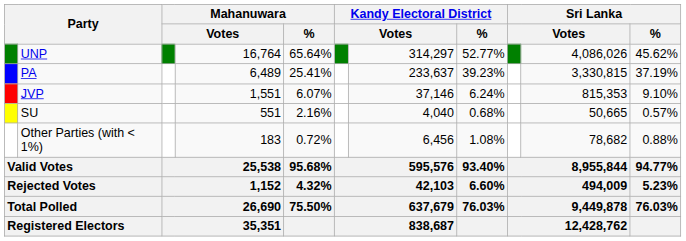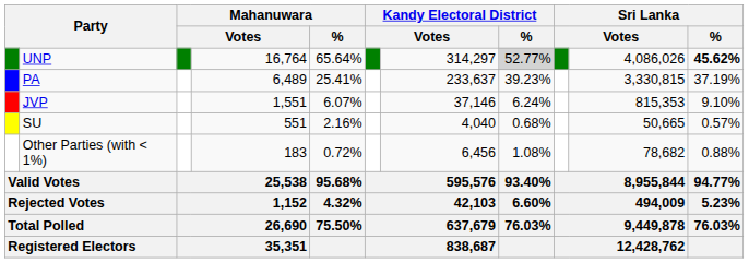UNP | Kandy Electoral District / %: no background -> lightgrey background
UNP | Sri Lanka / %: normal -> bold
